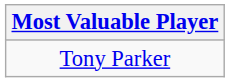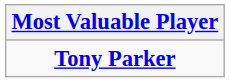row 2 | column 1: normal -> bold
